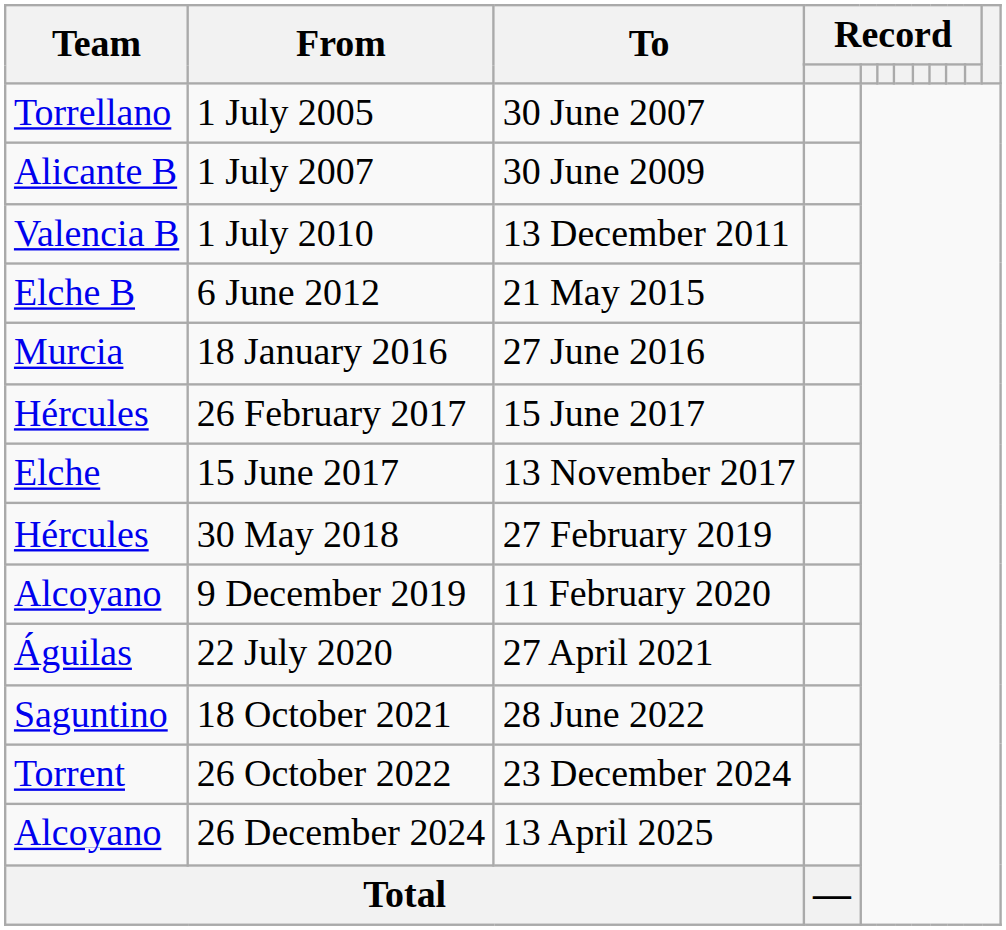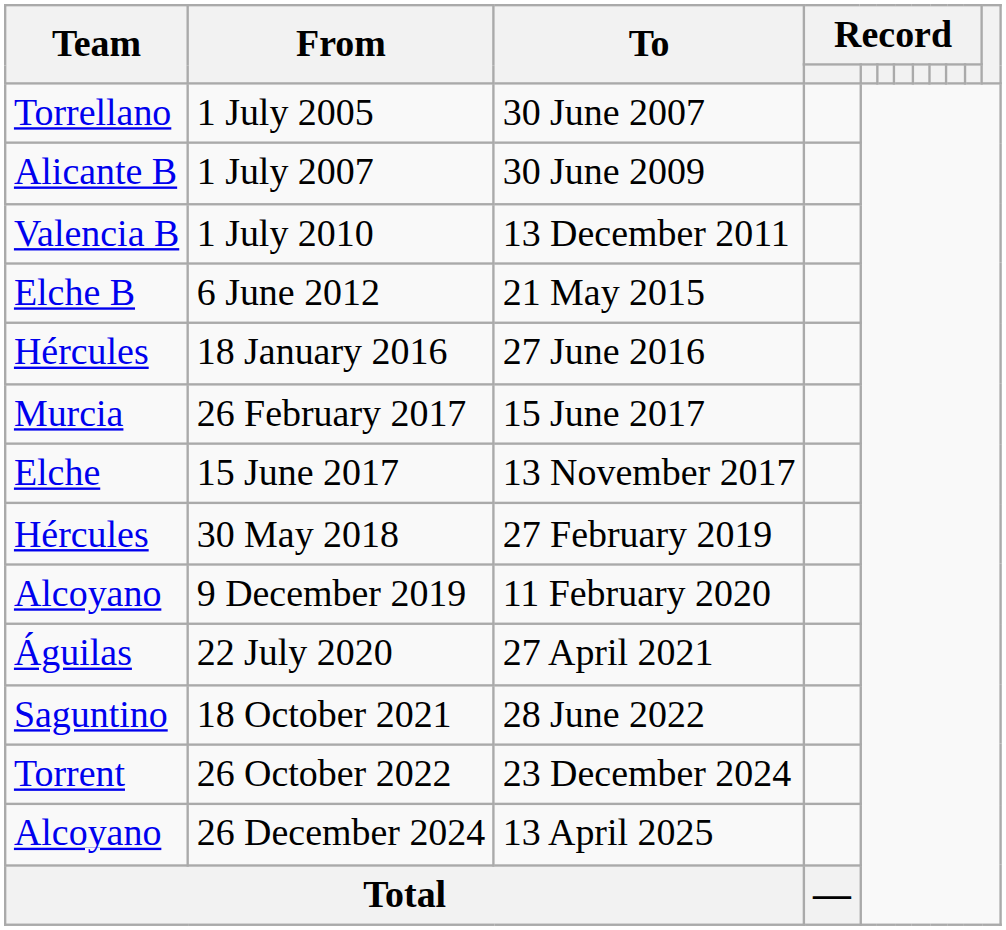18 January 2016 | Team: Murcia -> Hércules
26 February 2017 | Team: Hércules -> Murcia
